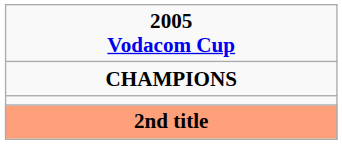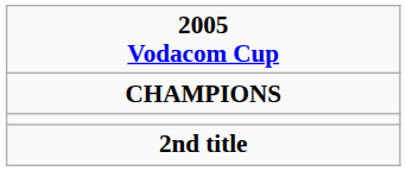row 4 | column 1: lightsalmon background -> no background
